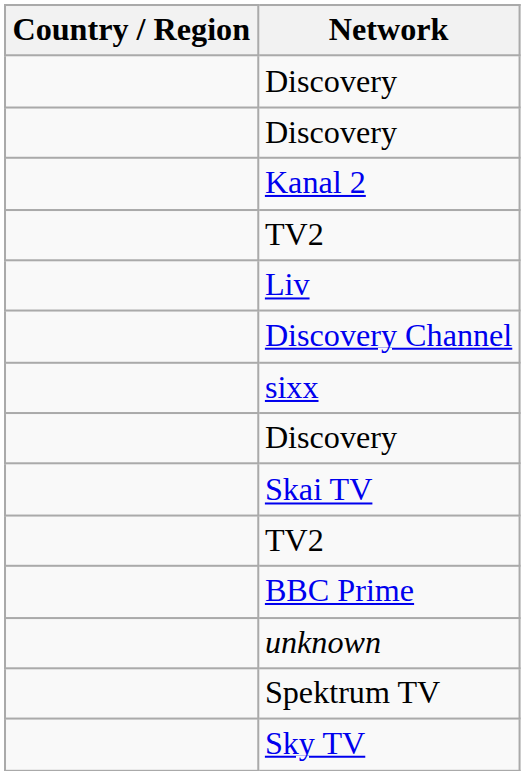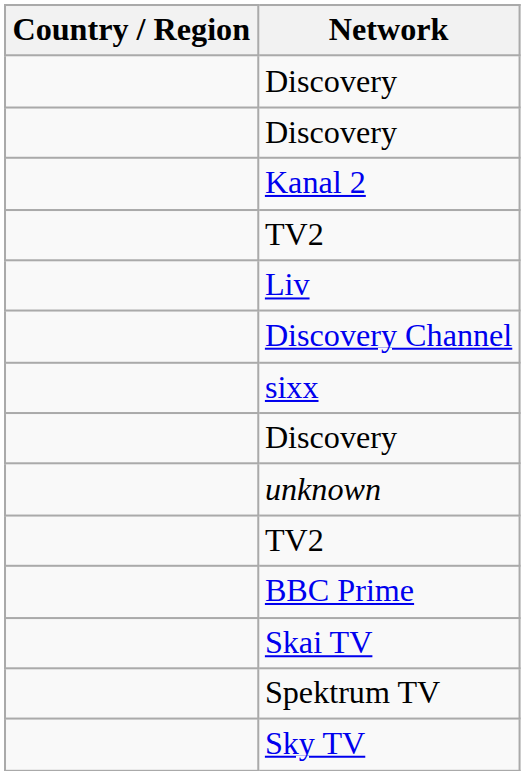row 10 | Network: Skai TV -> unknown
row 13 | Network: unknown -> Skai TV
